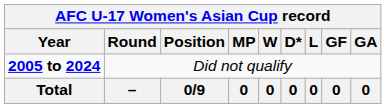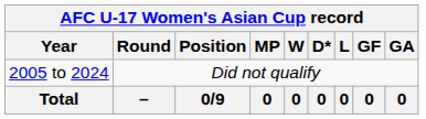2005 to 2024 | Year: bold -> normal
